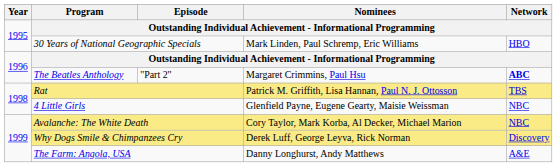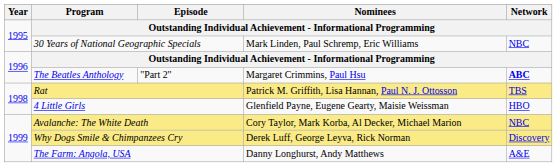30 Years of National Geographic Specials | Network: HBO -> NBC
4 Little Girls | Network: NBC -> HBO
